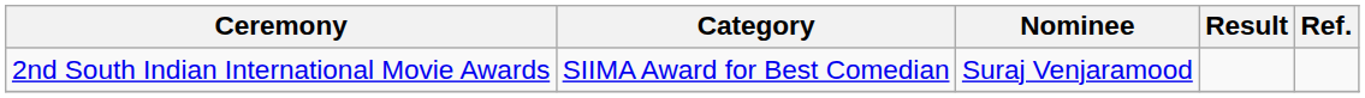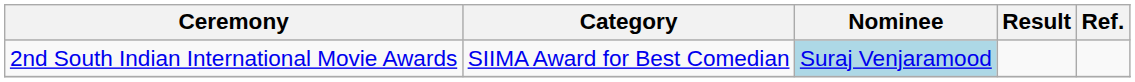2nd South Indian International Movie Awards | Nominee: no background -> lightblue background
